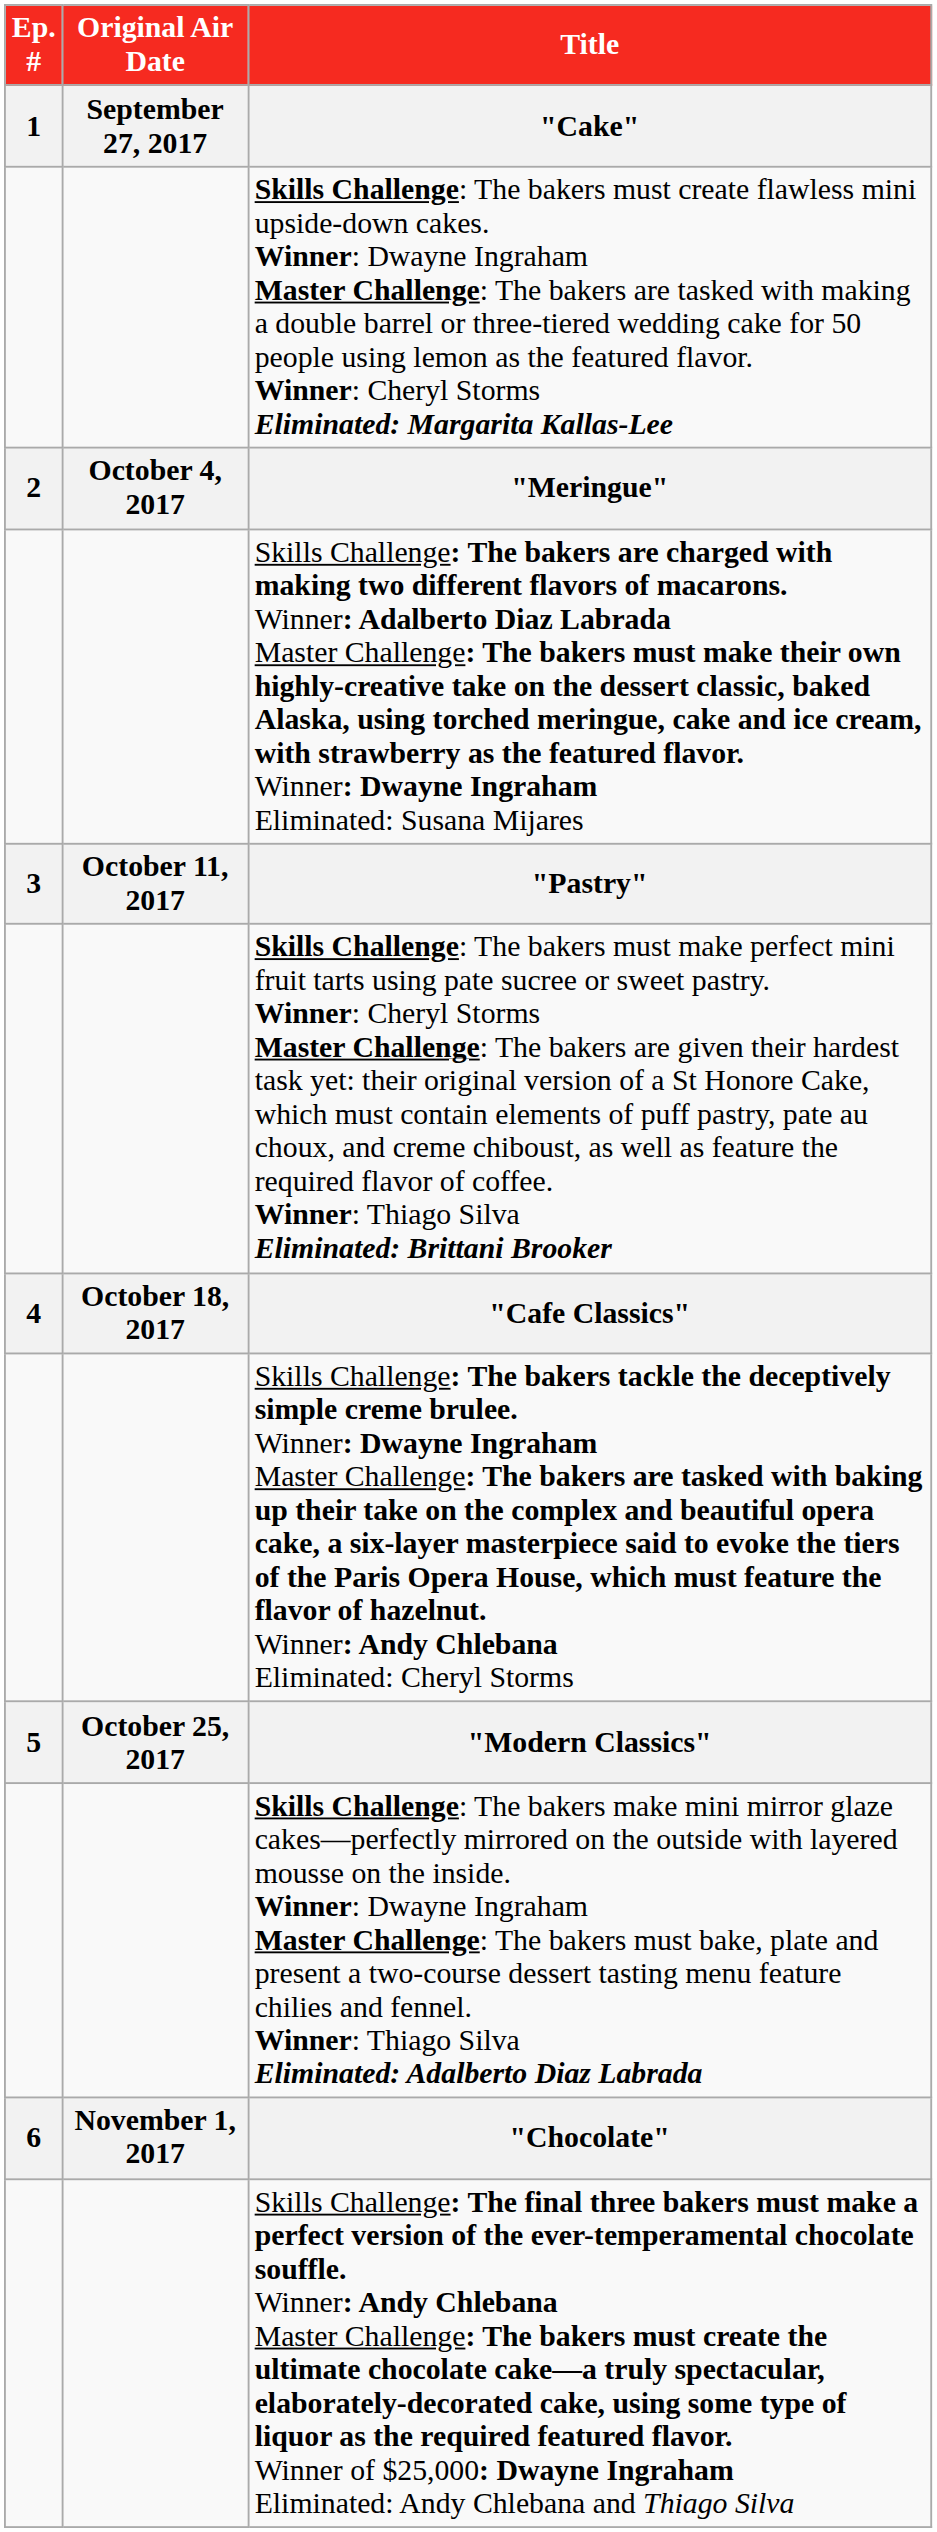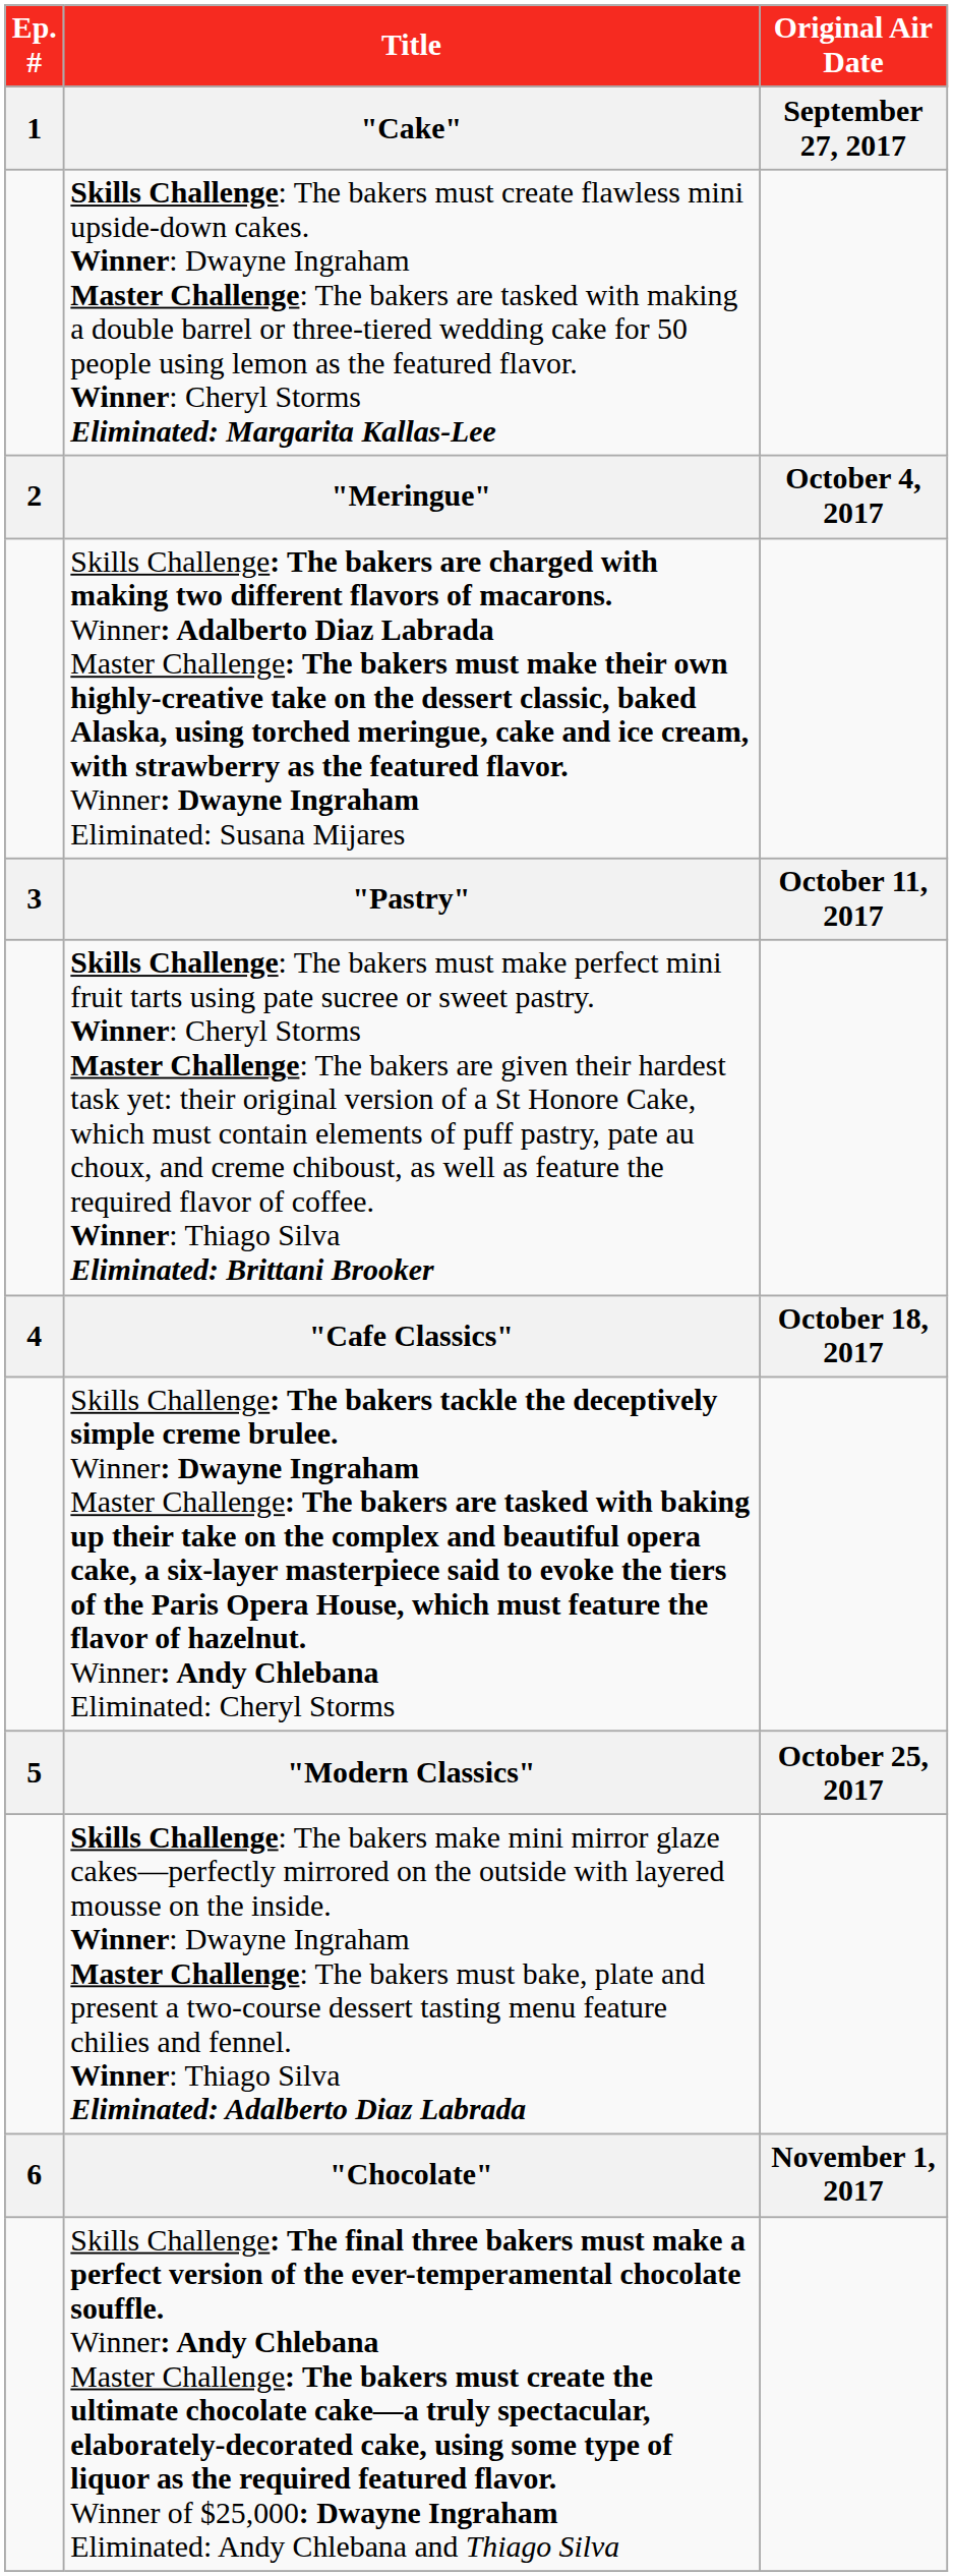columns swapped: Title / "Cake" <-> Original Air Date / September 27, 2017
